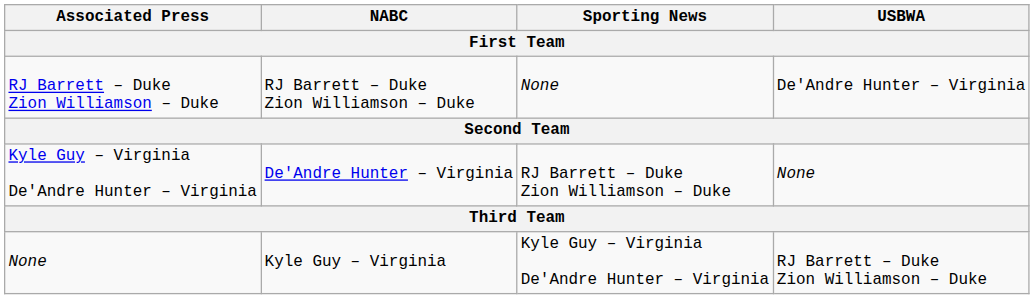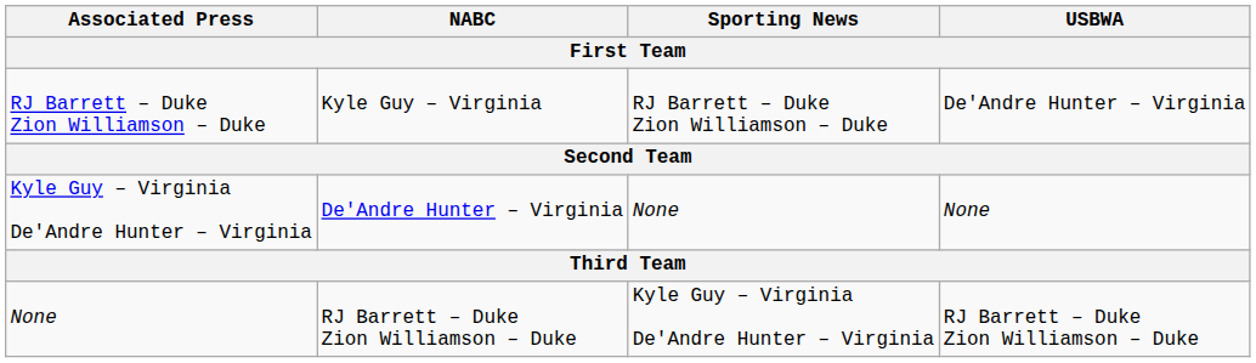row 3 | NABC: RJ Barrett – Duke Zion Williamson – Duke -> Kyle Guy – Virginia
row 3 | Sporting News: None -> RJ Barrett – Duke Zion Williamson – Duke
row 5 | Sporting News: RJ Barrett – Duke Zion Williamson – Duke -> None
row 7 | NABC: Kyle Guy – Virginia -> RJ Barrett – Duke Zion Williamson – Duke
